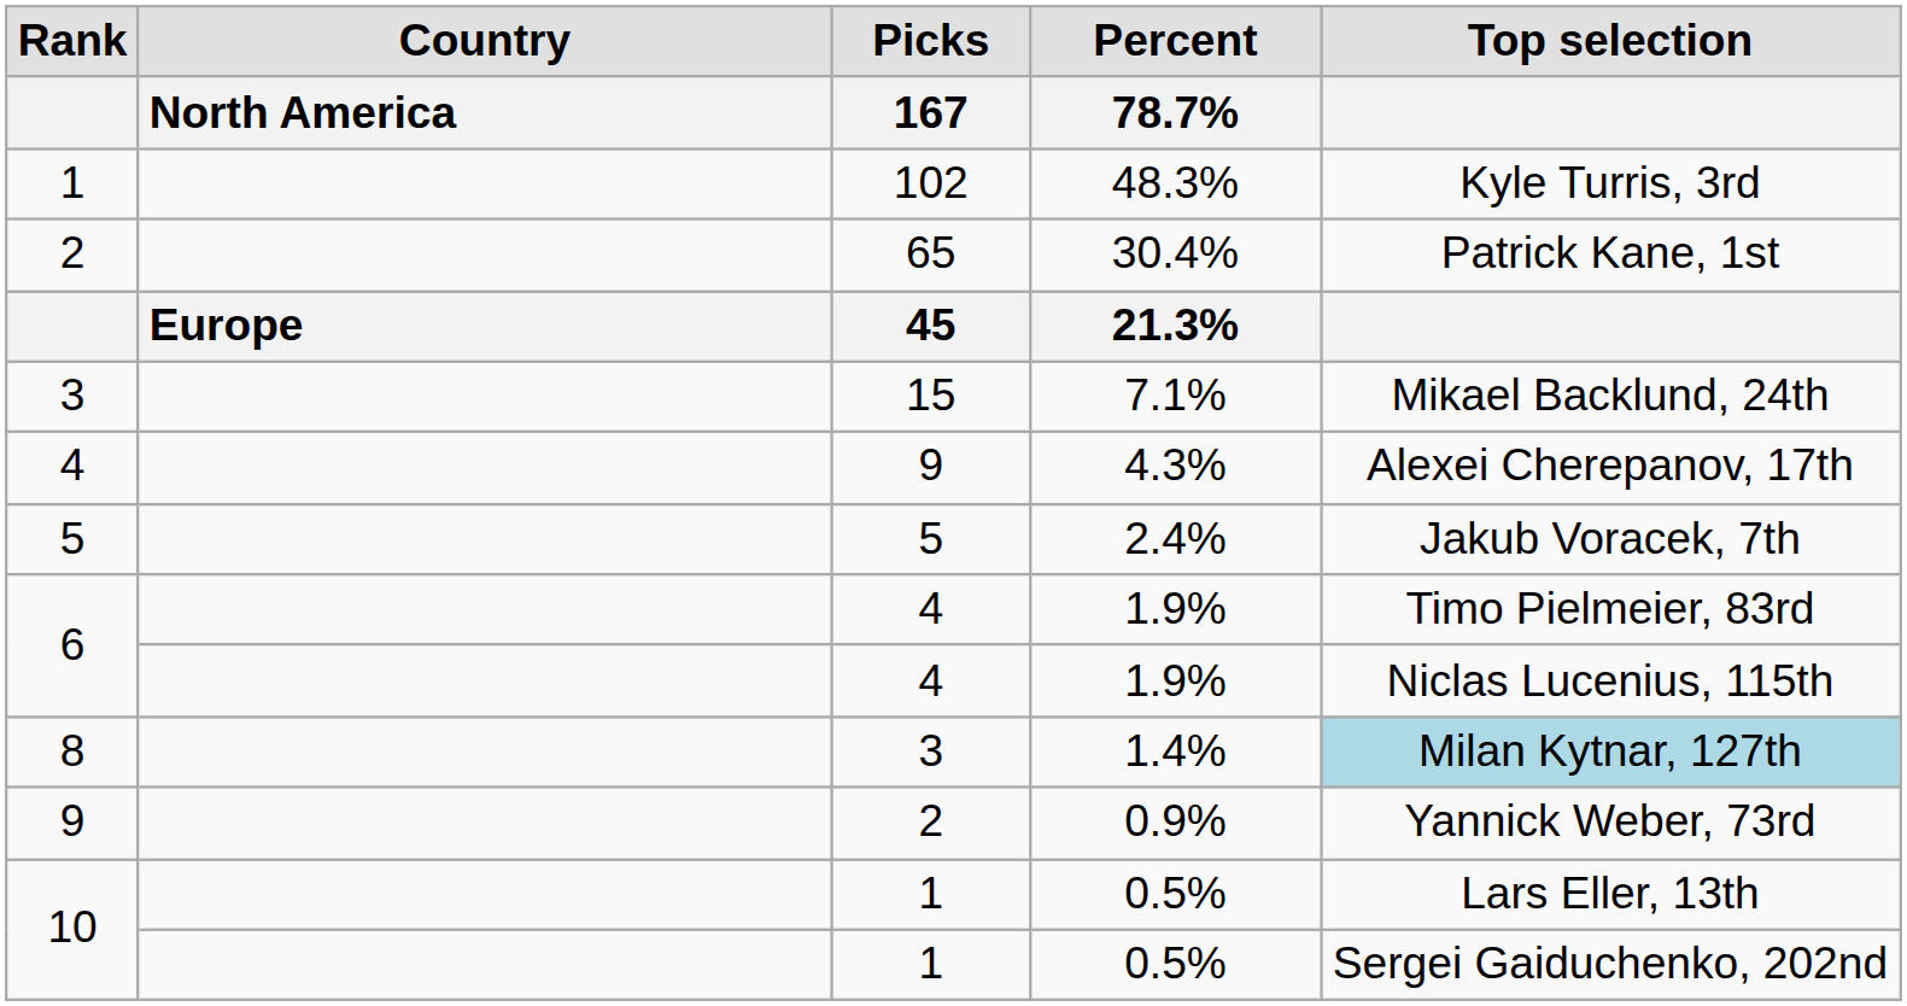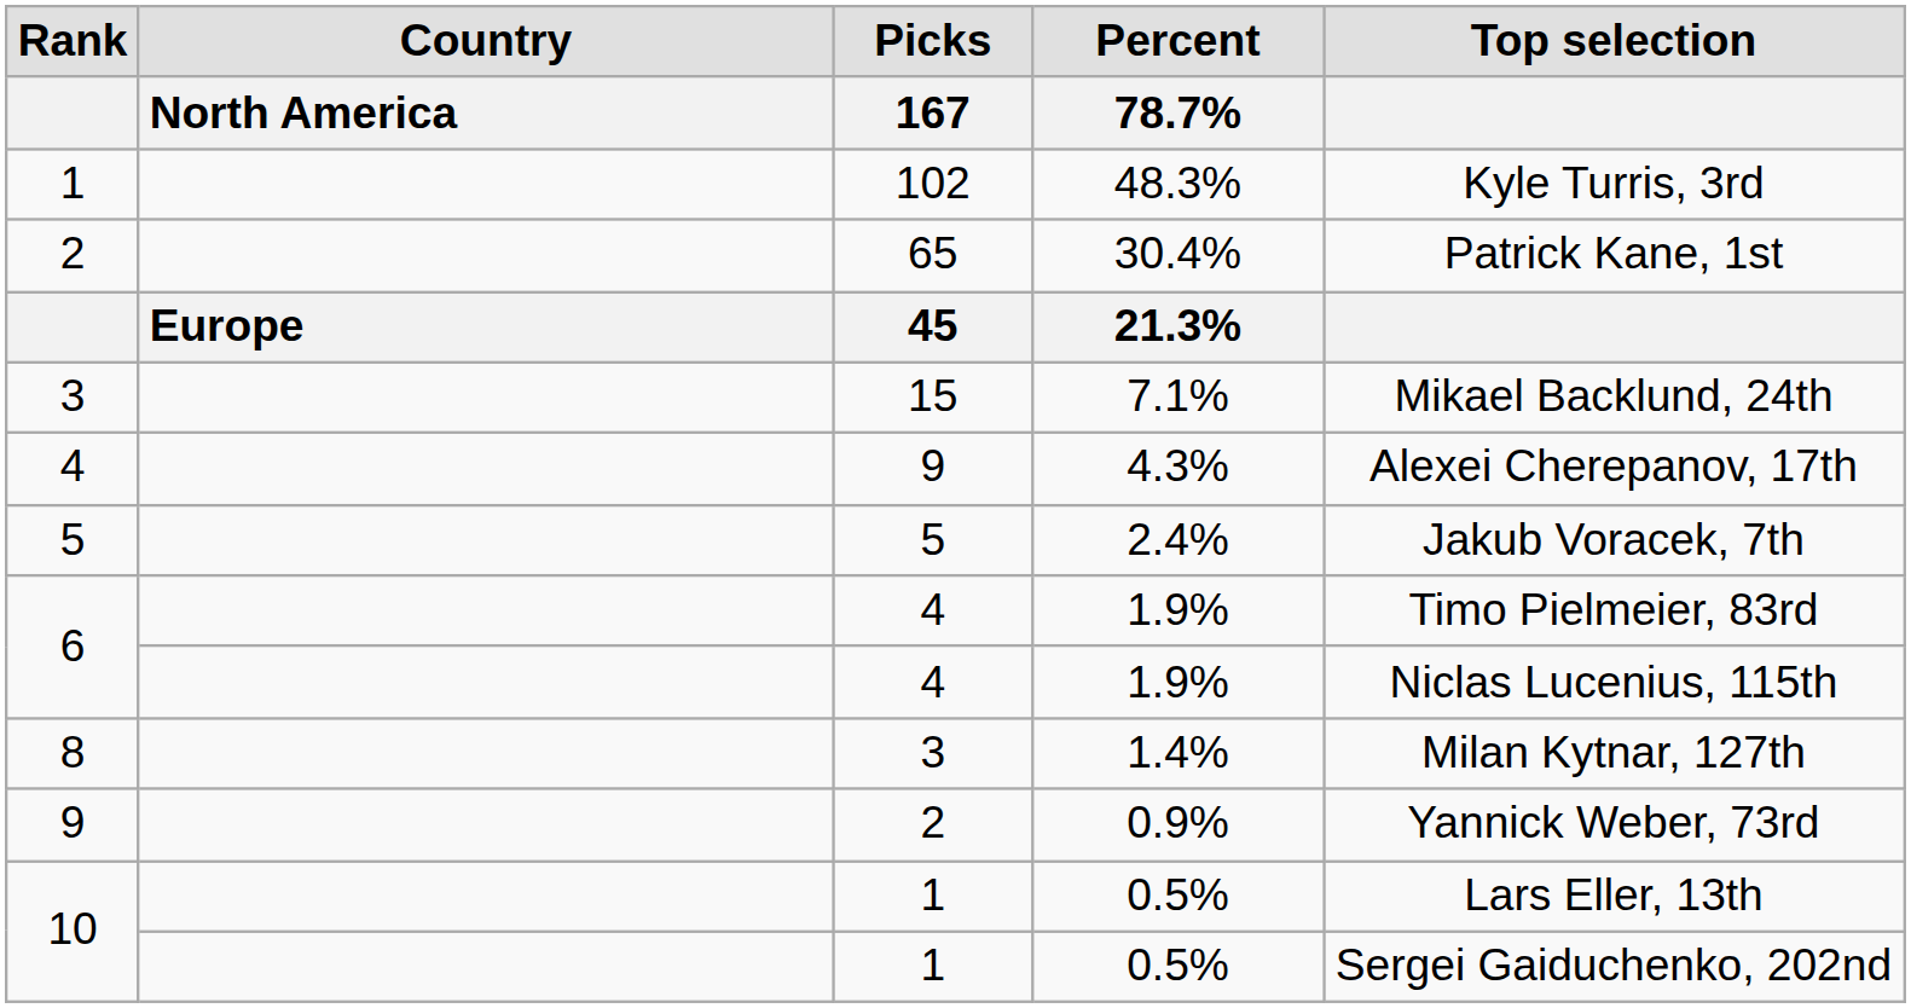8 | Top selection: lightblue background -> no background
